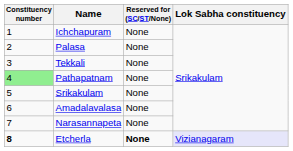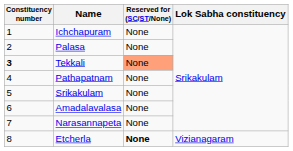Tekkali | Constituency number: normal -> bold
Tekkali | Reserved for (SC/ST/None): no background -> lightsalmon background
Pathapatnam | Constituency number: lightgreen background -> no background
Etcherla | Constituency number: bold -> normal
Etcherla | Lok Sabha constituency: lavender background -> no background
